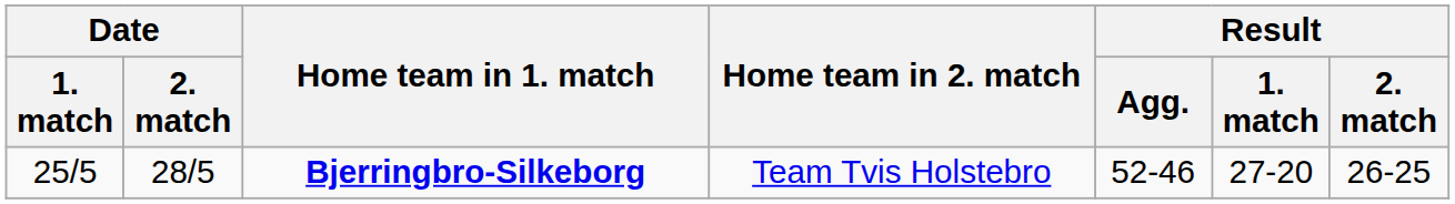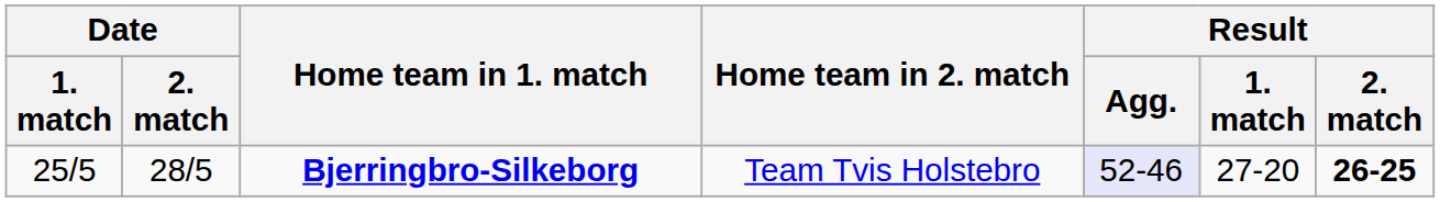Bjerringbro-Silkeborg | Result / Agg.: no background -> lavender background
Bjerringbro-Silkeborg | Result / 2. match: normal -> bold
